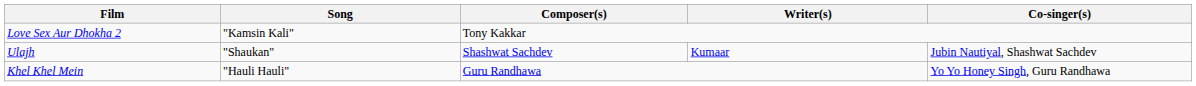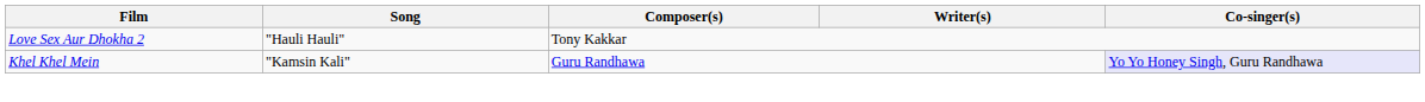Love Sex Aur Dhokha 2 | Song: "Kamsin Kali" -> "Hauli Hauli"
- row: Ulajh | "Shaukan" | Shashwat Sachdev | Kumaar | Jubin Nautiyal, Shashwat Sachdev
Khel Khel Mein | Song: "Hauli Hauli" -> "Kamsin Kali"
Khel Khel Mein | Co-singer(s): no background -> lavender background
